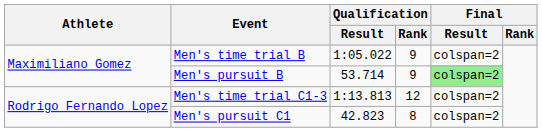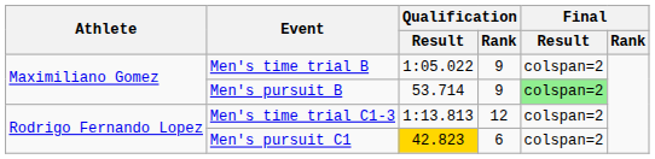Men's pursuit C1 | Qualification / Result: no background -> gold background
Men's pursuit C1 | Qualification / Rank: 8 -> 6
